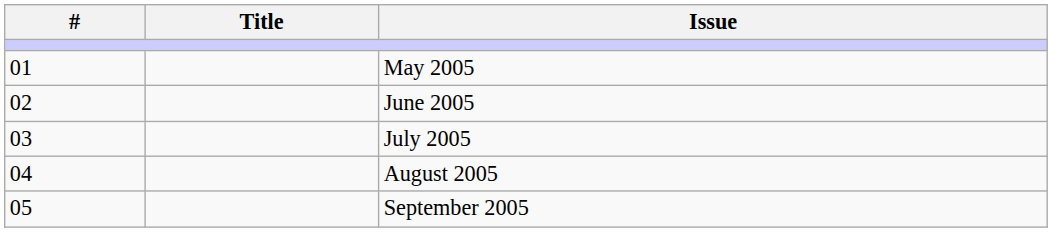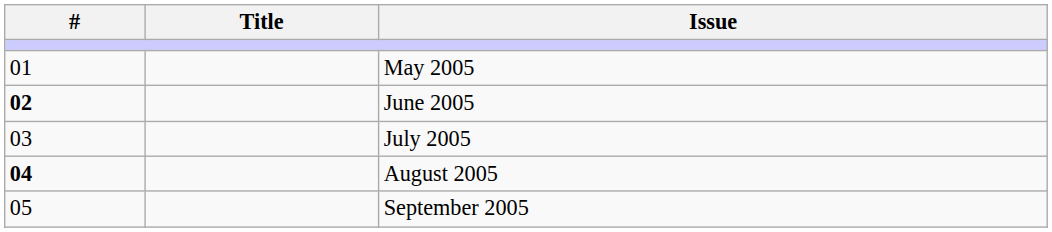June 2005 | #: normal -> bold
August 2005 | #: normal -> bold
